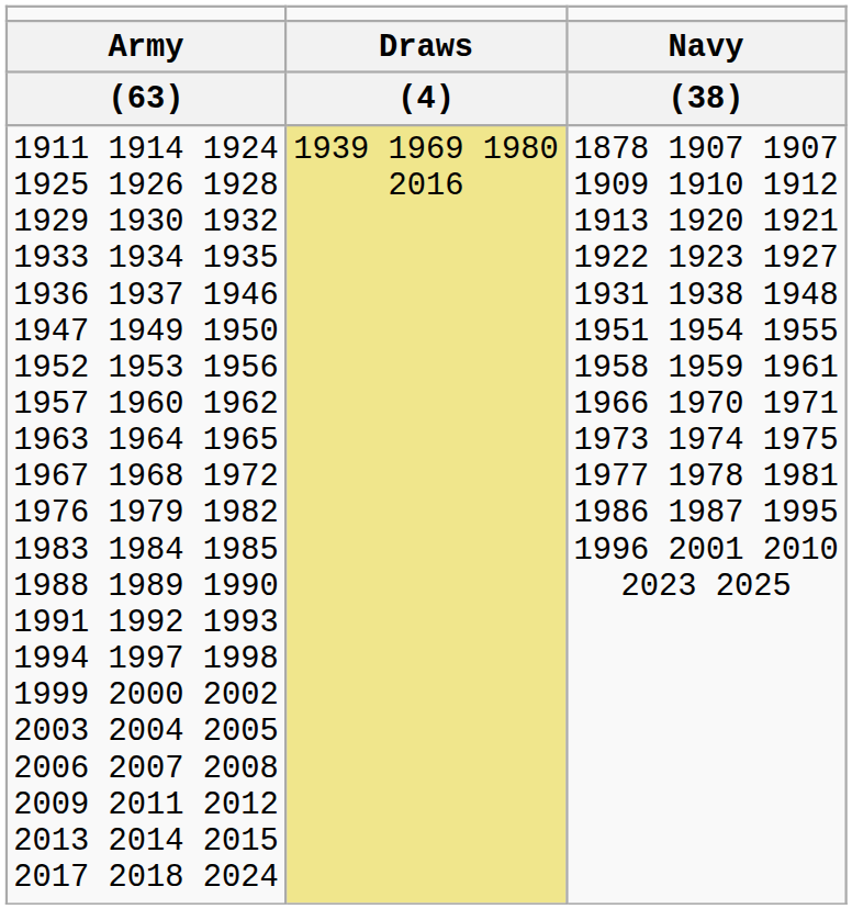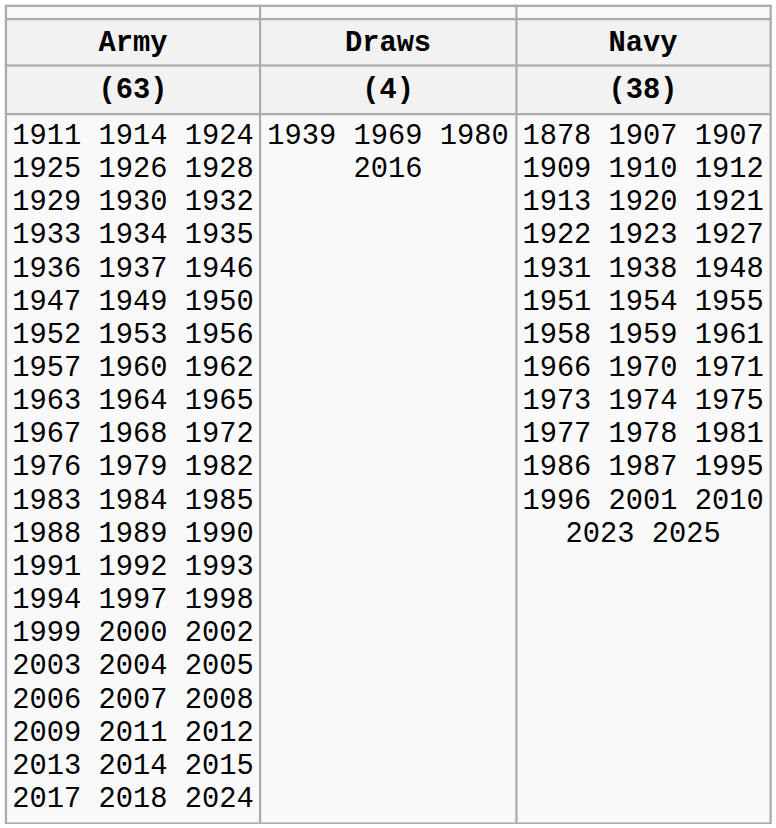row 4 | column 2: khaki background -> no background
